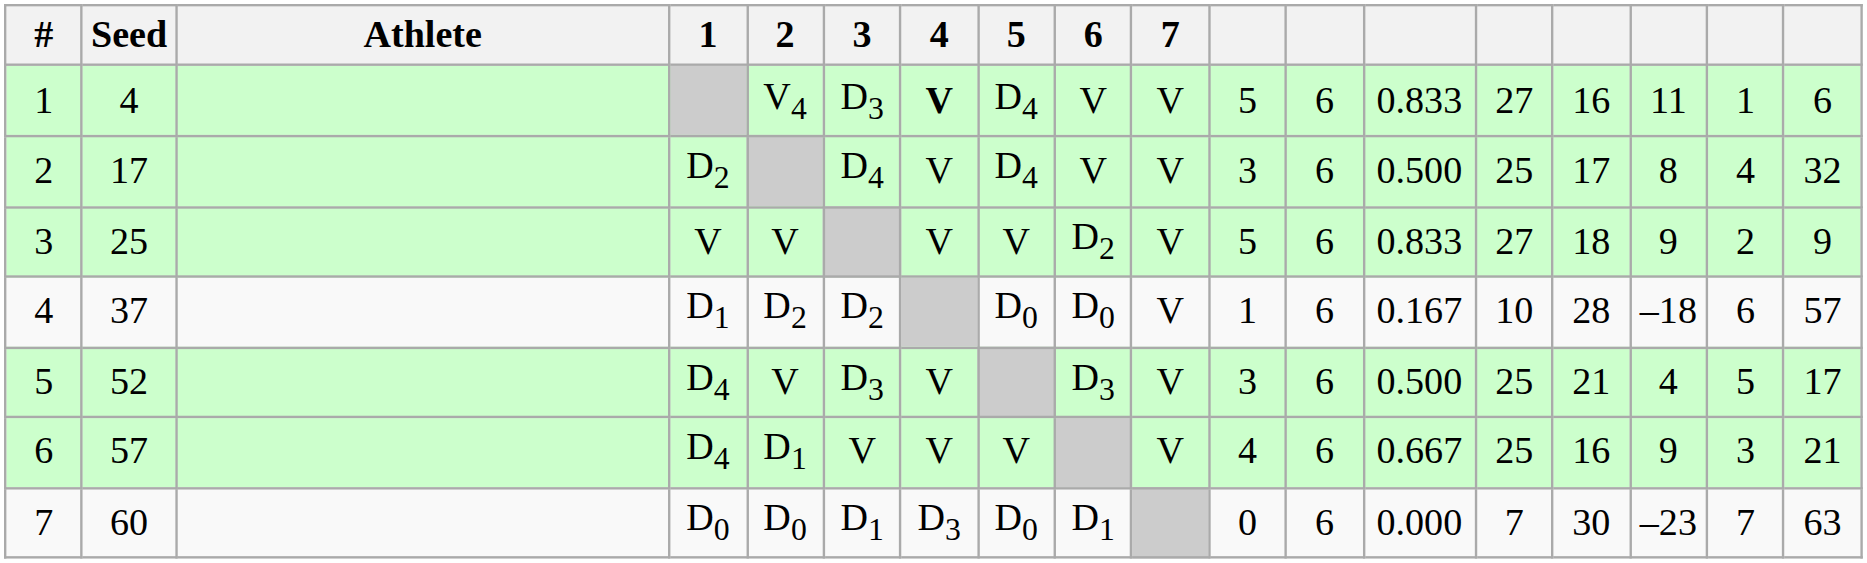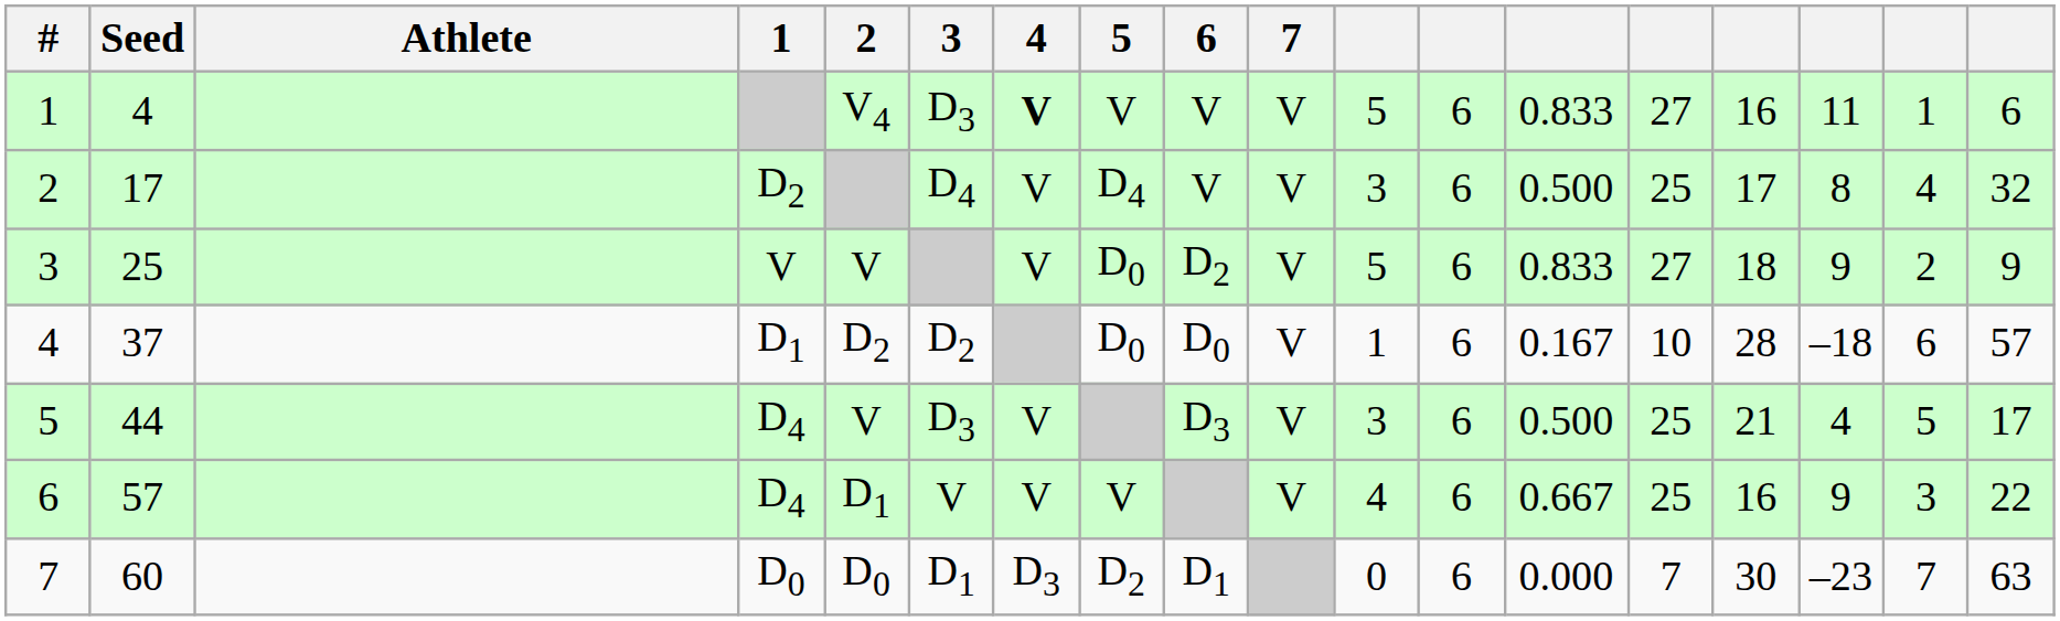row 2 | 5: D4 -> V
row 4 | 5: V -> D0
row 6 | Seed: 52 -> 44
row 7 | column 18: 21 -> 22
row 8 | 5: D0 -> D2
